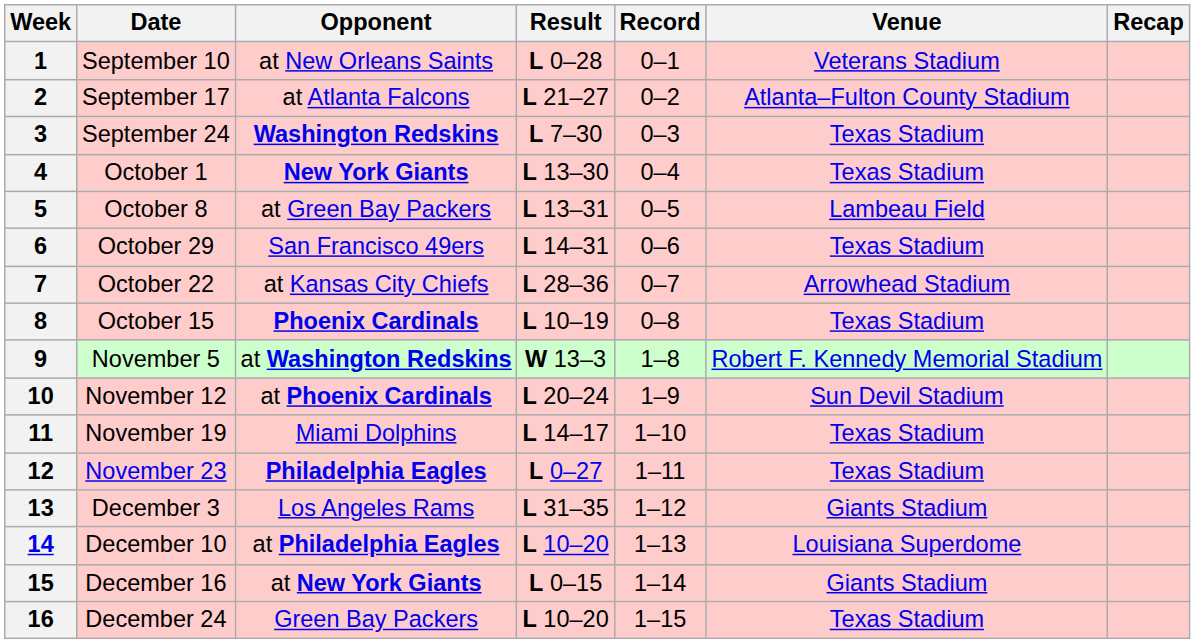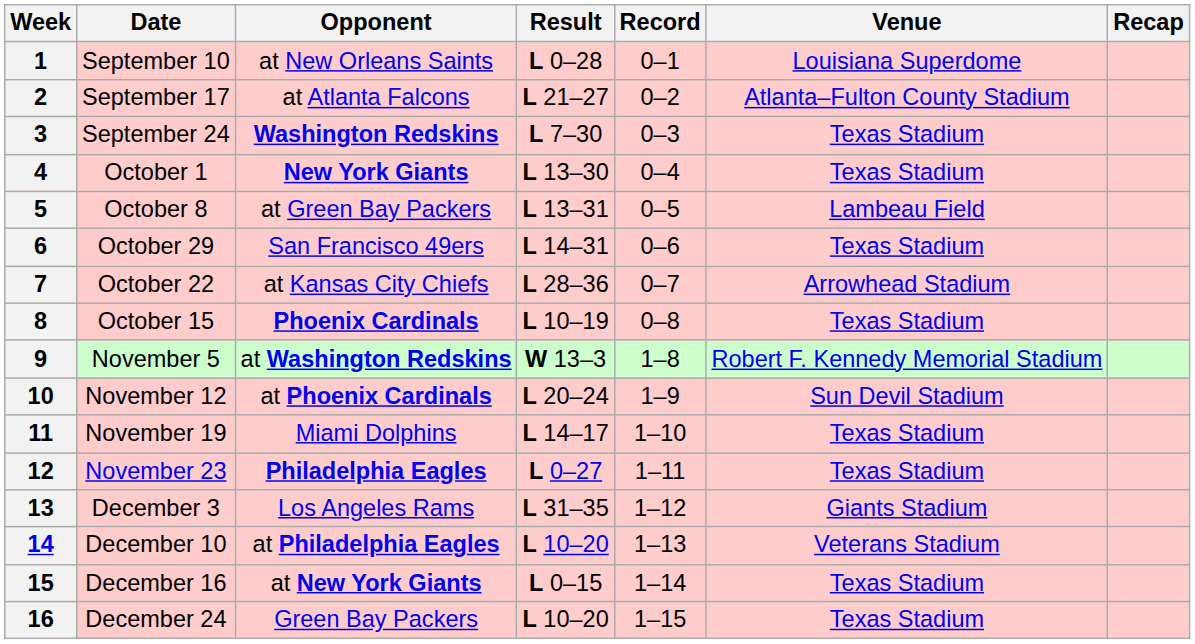1 | Venue: Veterans Stadium -> Louisiana Superdome
14 | Venue: Louisiana Superdome -> Veterans Stadium
15 | Venue: Giants Stadium -> Texas Stadium
